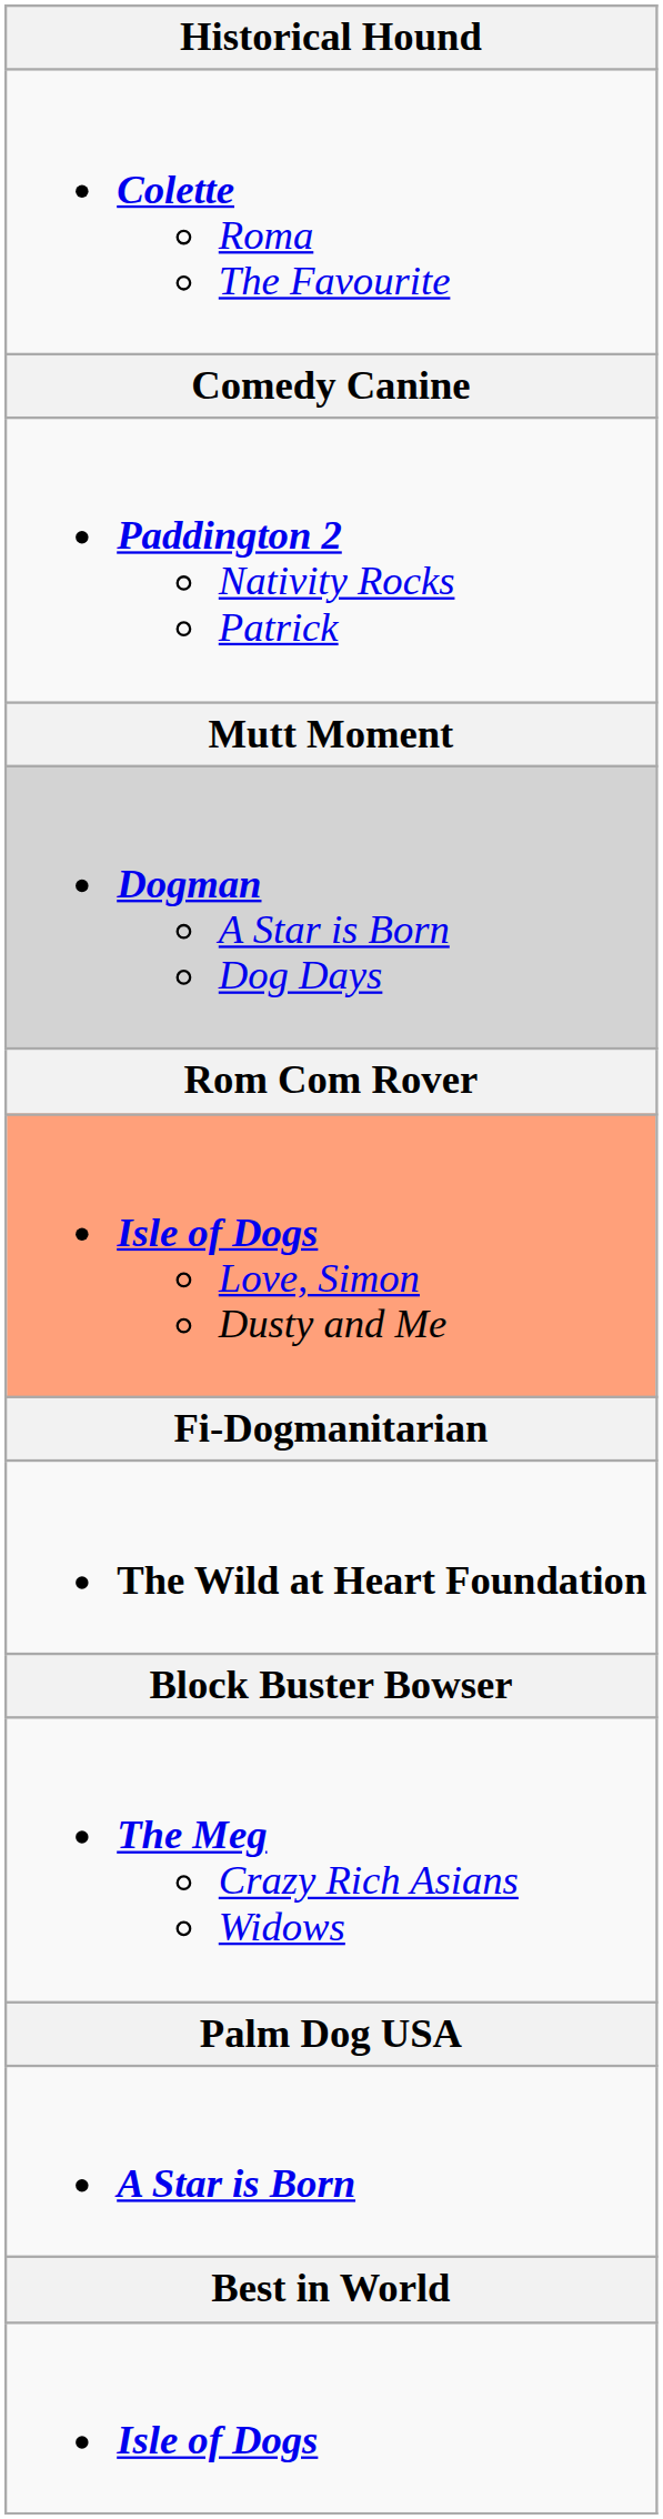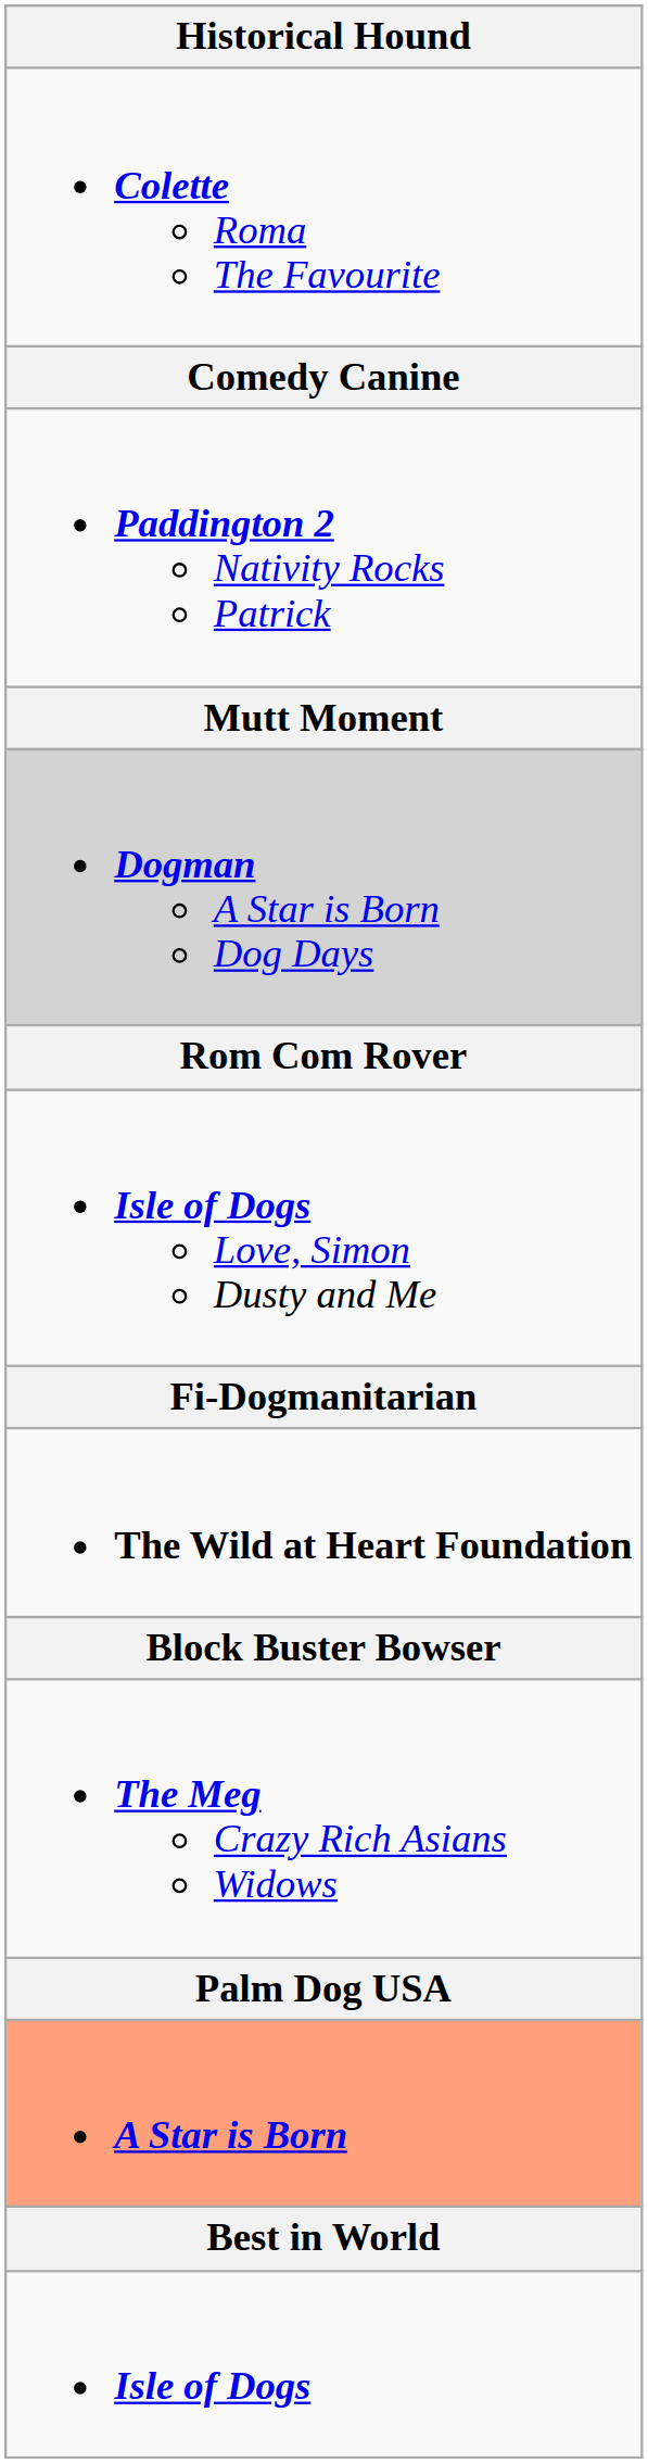row 8 | column 1: lightsalmon background -> no background
row 14 | column 1: no background -> lightsalmon background
